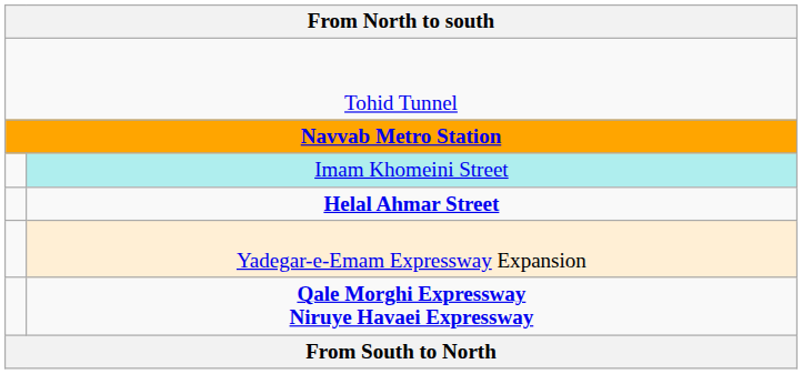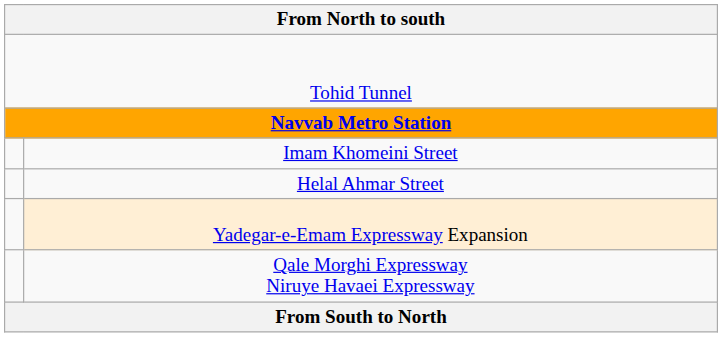Imam Khomeini Street | column 2: paleturquoise background -> no background
Helal Ahmar Street | column 2: bold -> normal
Qale Morghi Expressway Niruye Havaei Expressway | column 2: bold -> normal
